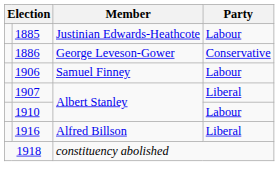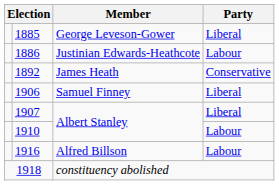1885 | Member: Justinian Edwards-Heathcote -> George Leveson-Gower
1885 | Party: Labour -> Liberal
1886 | Member: George Leveson-Gower -> Justinian Edwards-Heathcote
1886 | Party: Conservative -> Labour
+ row: 1892 | James Heath | Conservative
1906 | Party: Labour -> Liberal
1916 | Party: Liberal -> Labour
